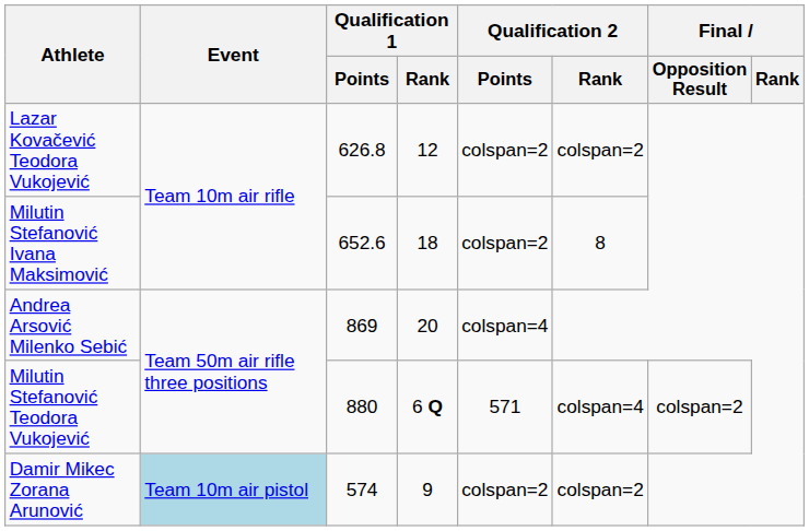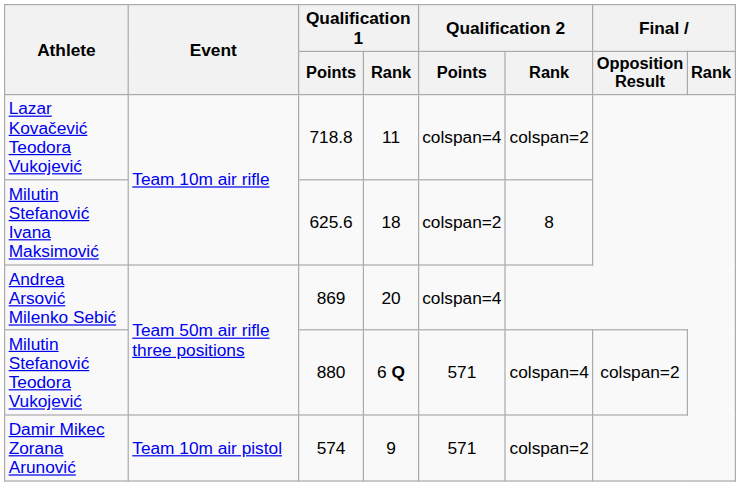Lazar Kovačević Teodora Vukojević | Qualification 1 / Points: 626.8 -> 718.8
Lazar Kovačević Teodora Vukojević | Qualification 1 / Rank: 12 -> 11
Lazar Kovačević Teodora Vukojević | Qualification 2 / Points: colspan=2 -> colspan=4
Milutin Stefanović Ivana Maksimović | Qualification 1 / Points: 652.6 -> 625.6
Damir Mikec Zorana Arunović | Event: lightblue background -> no background
Damir Mikec Zorana Arunović | Qualification 2 / Points: colspan=2 -> 571
